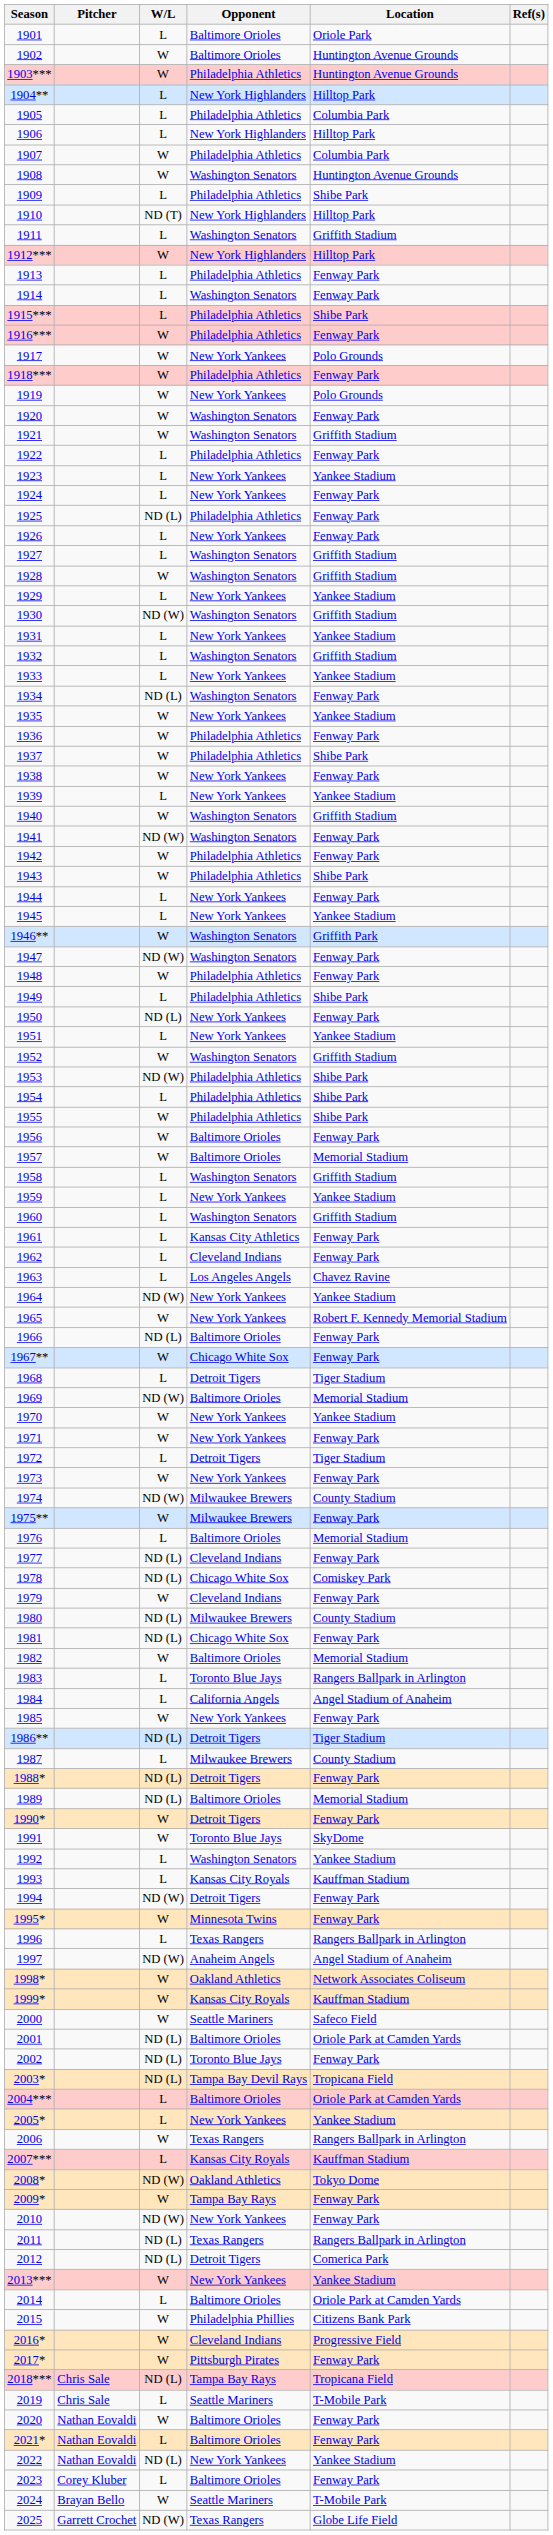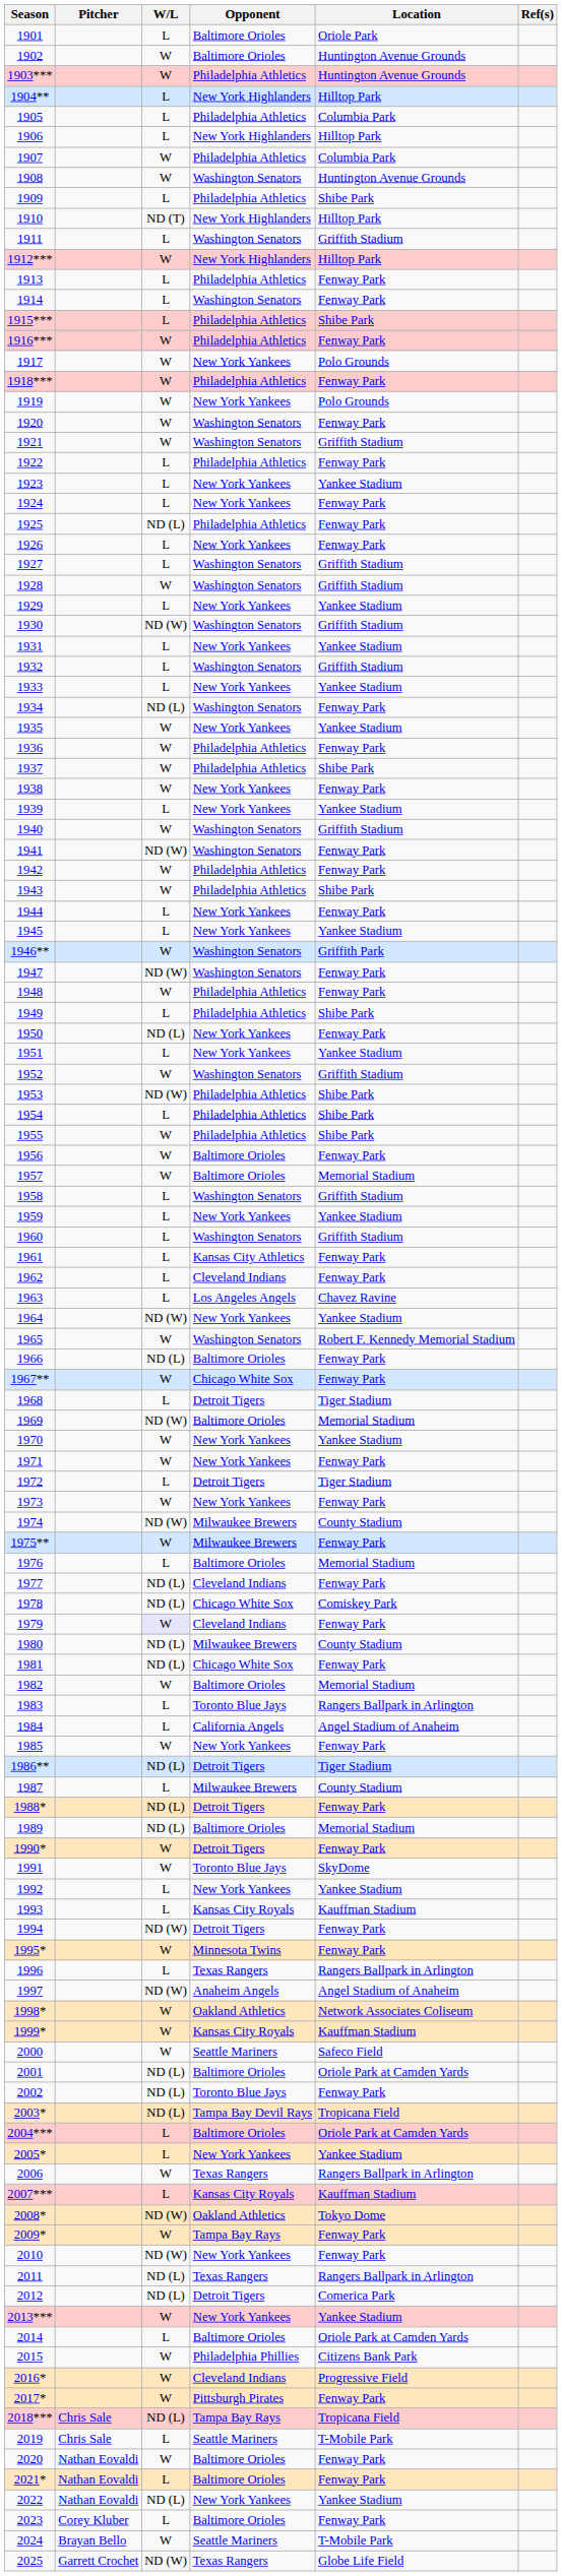1965 | Opponent: New York Yankees -> Washington Senators
1979 | W/L: no background -> lavender background
1992 | Opponent: Washington Senators -> New York Yankees
